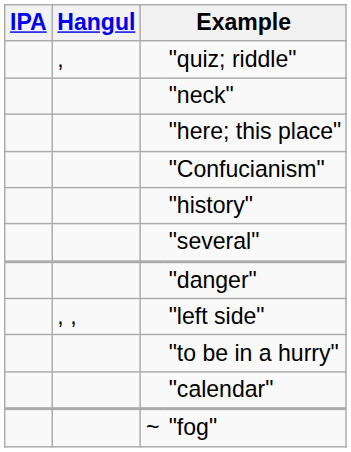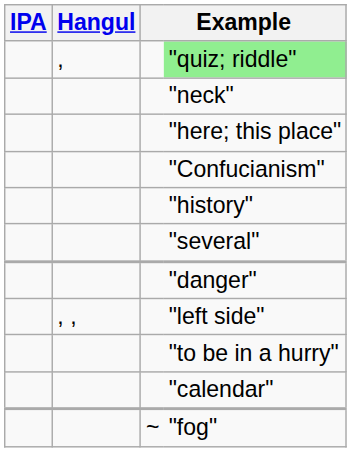"quiz; riddle" | column 4: no background -> lightgreen background
